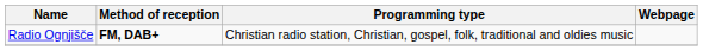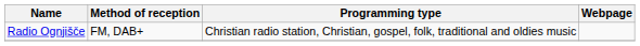Radio Ognjišče | Method of reception: bold -> normal
